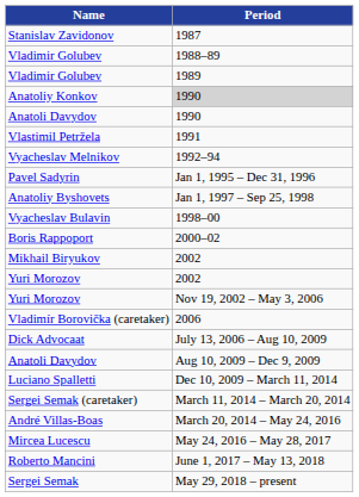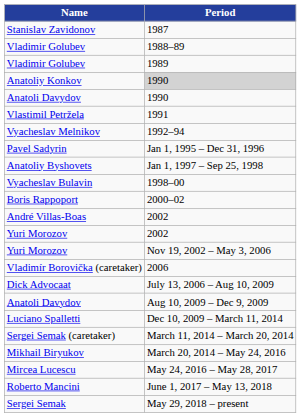row 13 | Name: Mikhail Biryukov -> André Villas-Boas
row 21 | Name: André Villas-Boas -> Mikhail Biryukov
